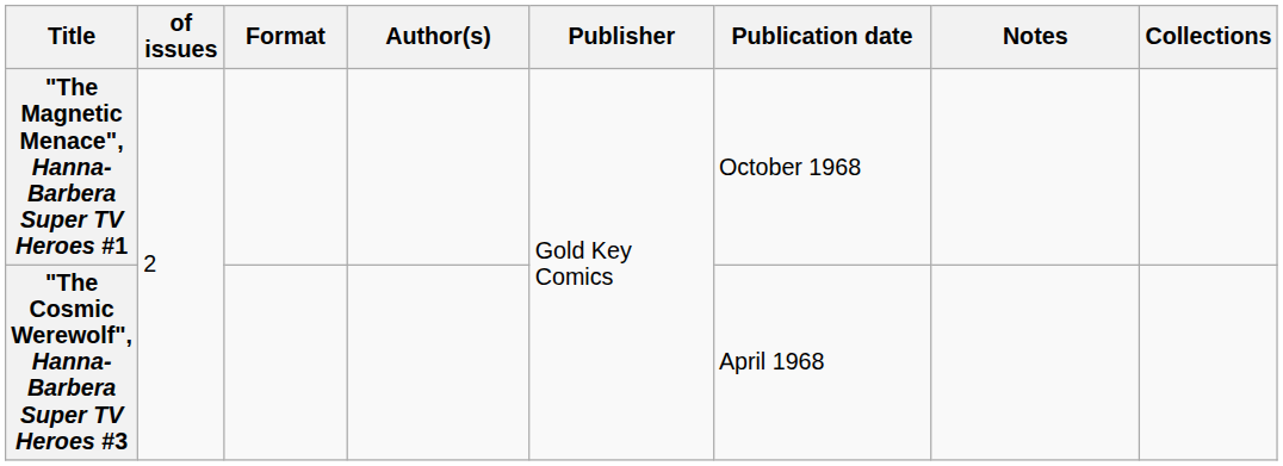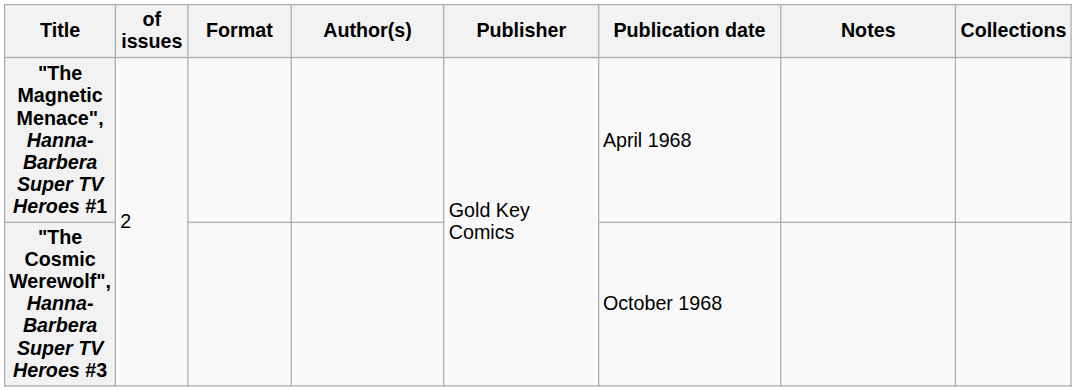"The Magnetic Menace", Hanna-Barbera Super TV Heroes #1 | Publication date: October 1968 -> April 1968
"The Cosmic Werewolf", Hanna-Barbera Super TV Heroes #3 | Publication date: April 1968 -> October 1968
